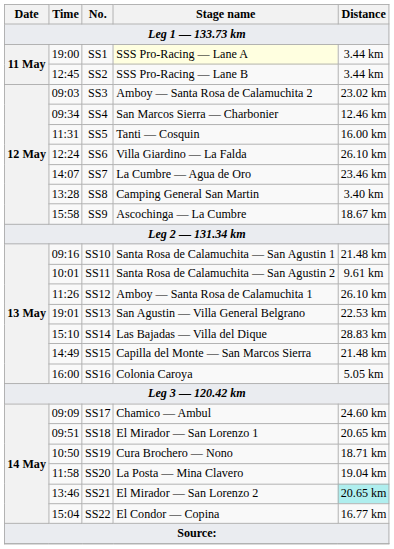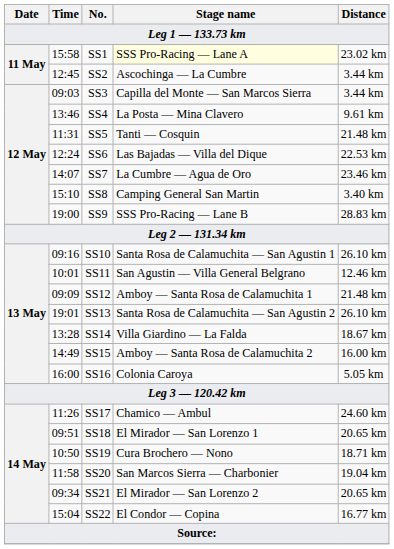SS1 | Time: 19:00 -> 15:58
SS1 | Distance: 3.44 km -> 23.02 km
SS2 | Stage name: SSS Pro-Racing — Lane B -> Ascochinga — La Cumbre
SS3 | Stage name: Amboy — Santa Rosa de Calamuchita 2 -> Capilla del Monte — San Marcos Sierra
SS3 | Distance: 23.02 km -> 3.44 km
SS4 | Time: 09:34 -> 13:46
SS4 | Stage name: San Marcos Sierra — Charbonier -> La Posta — Mina Clavero
SS4 | Distance: 12.46 km -> 9.61 km
SS5 | Distance: 16.00 km -> 21.48 km
SS6 | Stage name: Villa Giardino — La Falda -> Las Bajadas — Villa del Dique
SS6 | Distance: 26.10 km -> 22.53 km
SS8 | Time: 13:28 -> 15:10
SS9 | Time: 15:58 -> 19:00
SS9 | Stage name: Ascochinga — La Cumbre -> SSS Pro-Racing — Lane B
SS9 | Distance: 18.67 km -> 28.83 km
SS10 | Distance: 21.48 km -> 26.10 km
SS11 | Stage name: Santa Rosa de Calamuchita — San Agustin 2 -> San Agustin — Villa General Belgrano
SS11 | Distance: 9.61 km -> 12.46 km
SS12 | Time: 11:26 -> 09:09
SS12 | Distance: 26.10 km -> 21.48 km
SS13 | Stage name: San Agustin — Villa General Belgrano -> Santa Rosa de Calamuchita — San Agustin 2
SS13 | Distance: 22.53 km -> 26.10 km
SS14 | Time: 15:10 -> 13:28
SS14 | Stage name: Las Bajadas — Villa del Dique -> Villa Giardino — La Falda
SS14 | Distance: 28.83 km -> 18.67 km
SS15 | Stage name: Capilla del Monte — San Marcos Sierra -> Amboy — Santa Rosa de Calamuchita 2
SS15 | Distance: 21.48 km -> 16.00 km
SS17 | Time: 09:09 -> 11:26
SS20 | Stage name: La Posta — Mina Clavero -> San Marcos Sierra — Charbonier
SS21 | Time: 13:46 -> 09:34
SS21 | Distance: paleturquoise background -> no background
